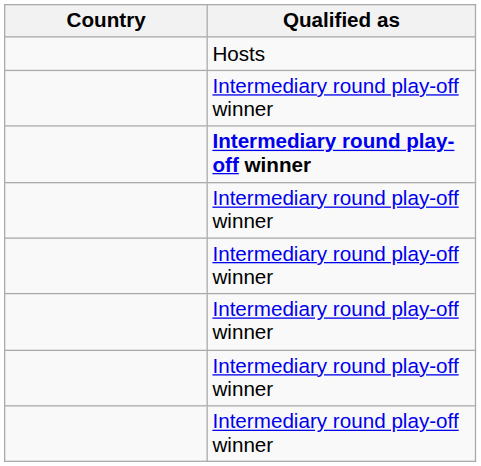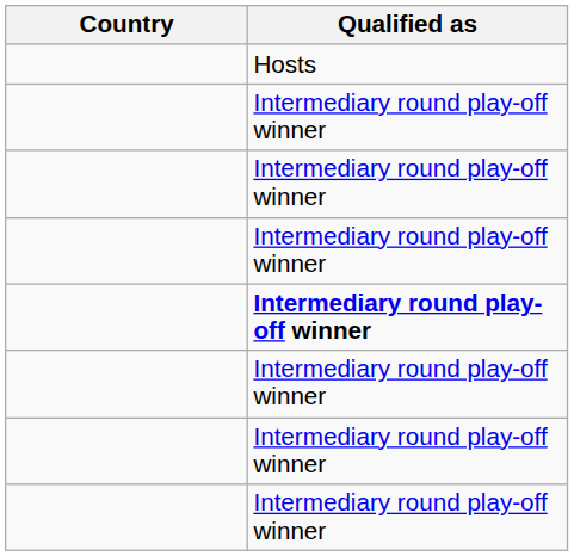row 4 | Qualified as: bold -> normal
row 6 | Qualified as: normal -> bold
